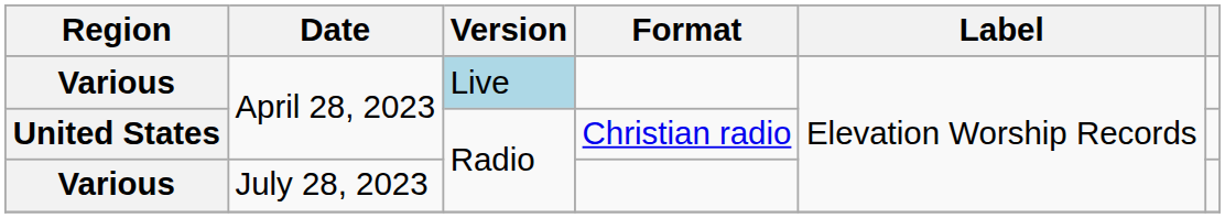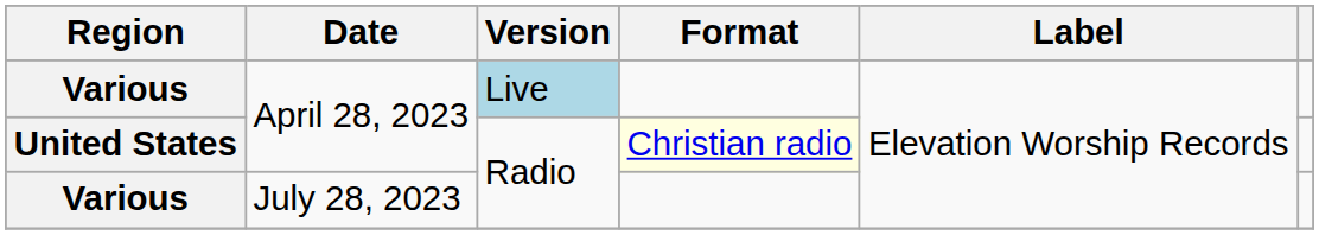United States | Format: no background -> lightyellow background
